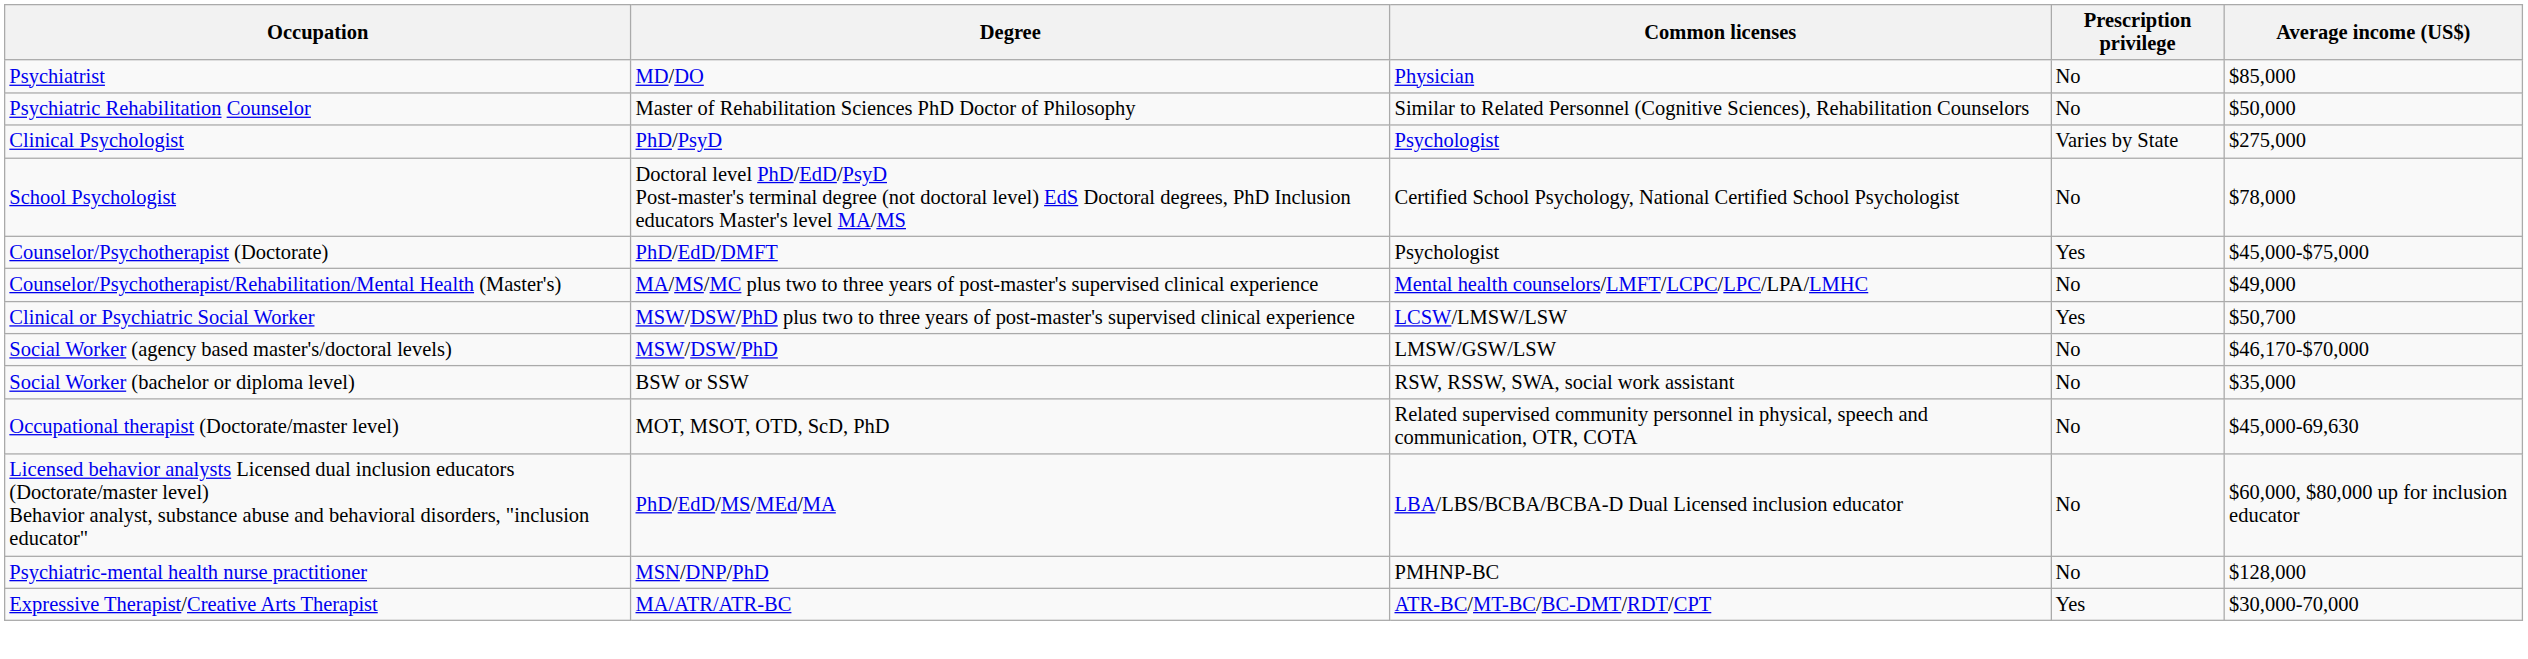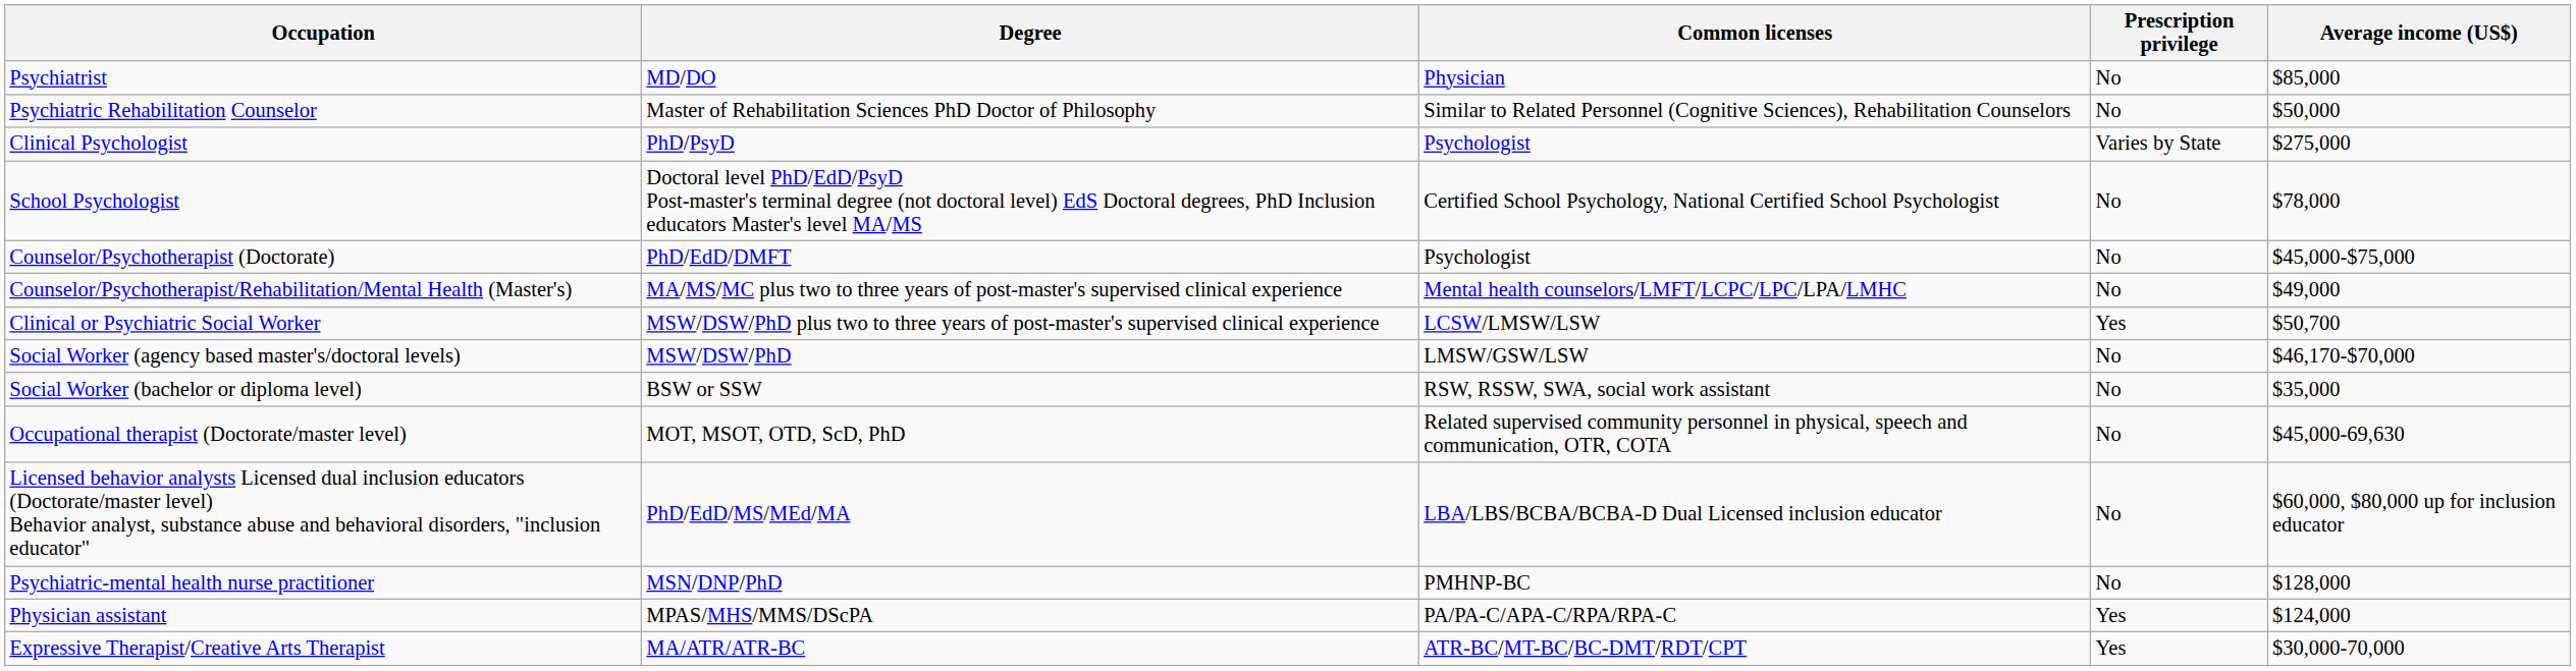Counselor/Psychotherapist (Doctorate) | Prescription privilege: Yes -> No
+ row: Physician assistant | MPAS/MHS/MMS/DScPA | PA/PA-C/APA-C/RPA/RPA-C | Yes | $124,000
